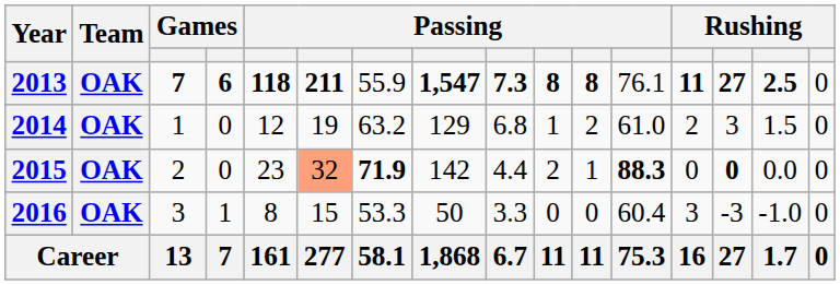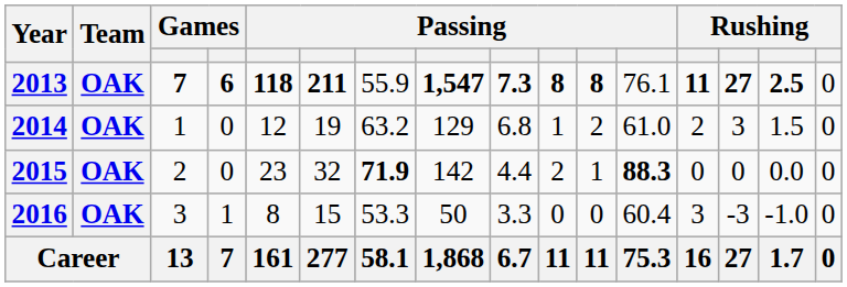2015 | column 6: lightsalmon background -> no background
2015 | column 14: bold -> normal
